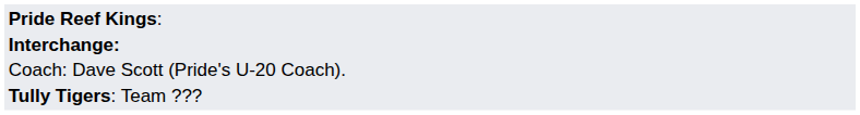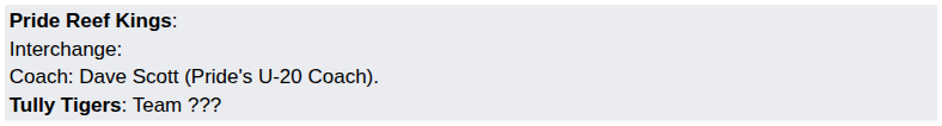row 2 | column 1: bold -> normal
